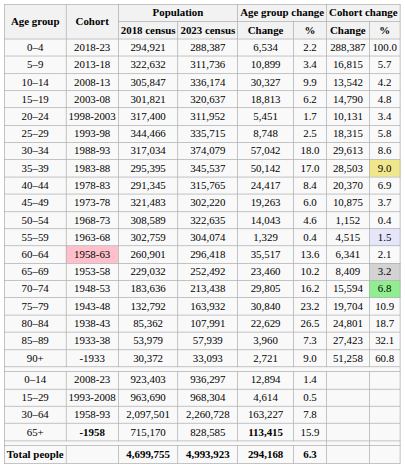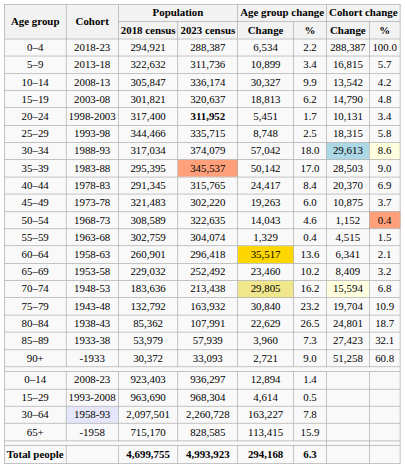20–24 | Population / 2023 census: normal -> bold
30–34 | Cohort change / Change: no background -> lightblue background
30–34 | Cohort change / %: no background -> lightyellow background
35–39 | Population / 2023 census: no background -> lightsalmon background
35–39 | Cohort change / %: khaki background -> no background
50–54 | Cohort change / %: no background -> lightsalmon background
55–59 | Cohort change / %: lavender background -> no background
60–64 | Cohort: pink background -> no background
60–64 | Age group change / Change: no background -> gold background
65–69 | Cohort change / %: lightgrey background -> no background
70–74 | Age group change / Change: no background -> khaki background
70–74 | Cohort change / Change: no background -> lightyellow background
70–74 | Cohort change / %: lightgreen background -> no background
30–64 | Cohort: no background -> lavender background
65+ | Cohort: bold -> normal
65+ | Age group change / Change: bold -> normal
